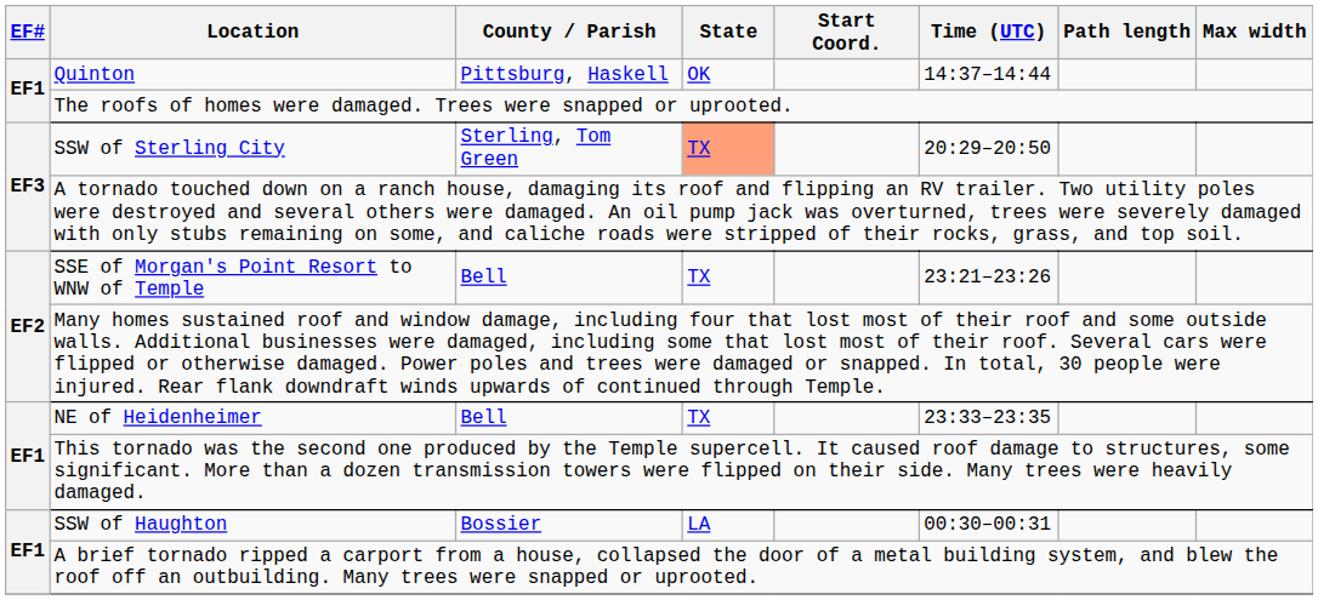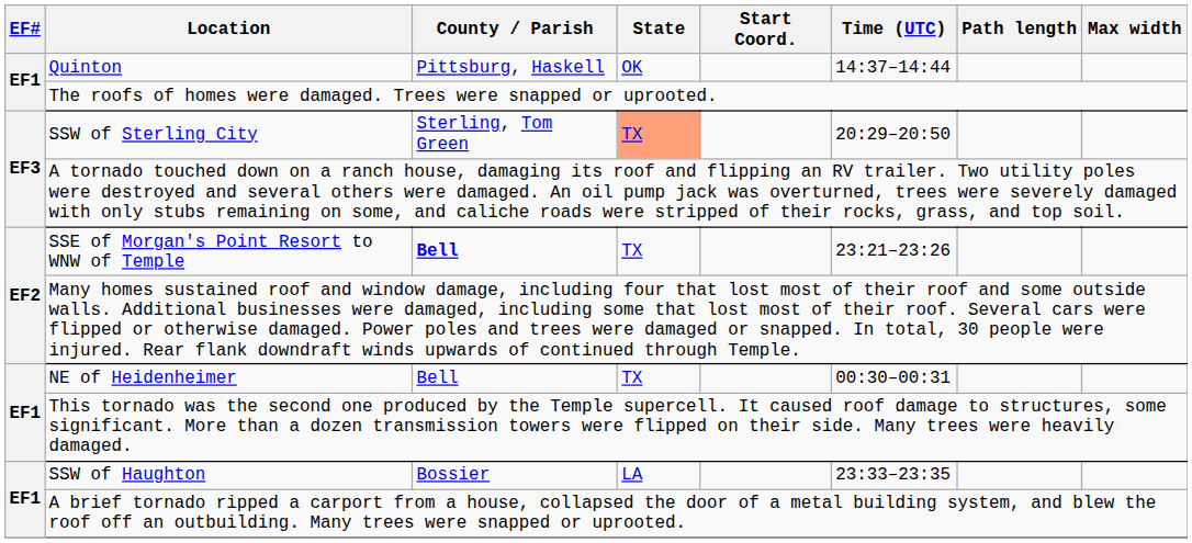SSE of Morgan's Point Resort to WNW of Temple | County / Parish: normal -> bold
NE of Heidenheimer | Time (UTC): 23:33–23:35 -> 00:30–00:31
SSW of Haughton | Time (UTC): 00:30–00:31 -> 23:33–23:35
